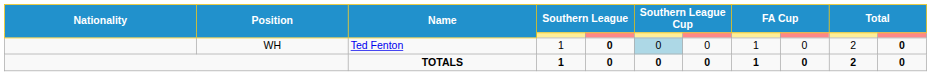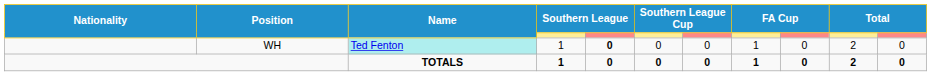WH | Name: no background -> paleturquoise background
WH | column 6: lightblue background -> no background
WH | column 11: bold -> normal
